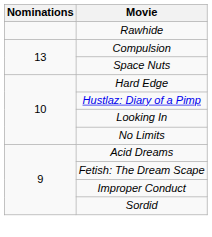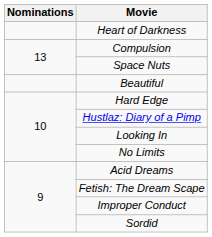- row: Rawhide
+ row: Heart of Darkness
+ row: Beautiful
